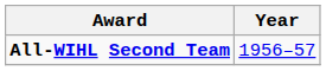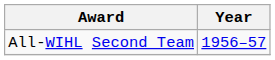row 2 | Award: bold -> normal
